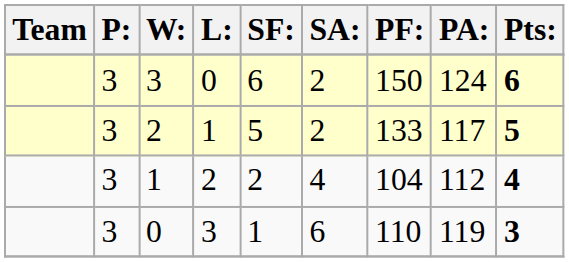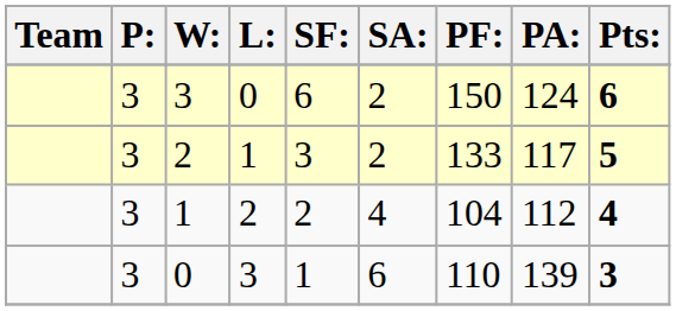row 3 | SF:: 5 -> 3
row 5 | PA:: 119 -> 139
